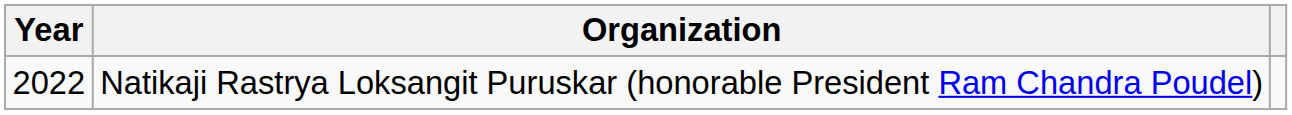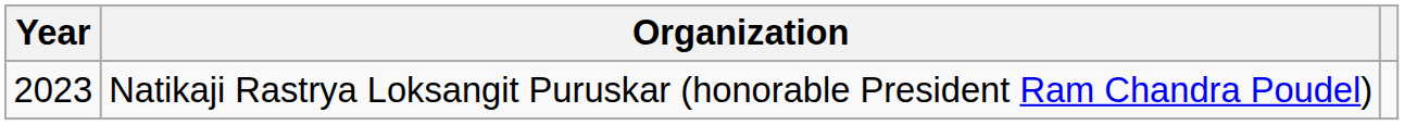row 2 | Year: 2022 -> 2023
